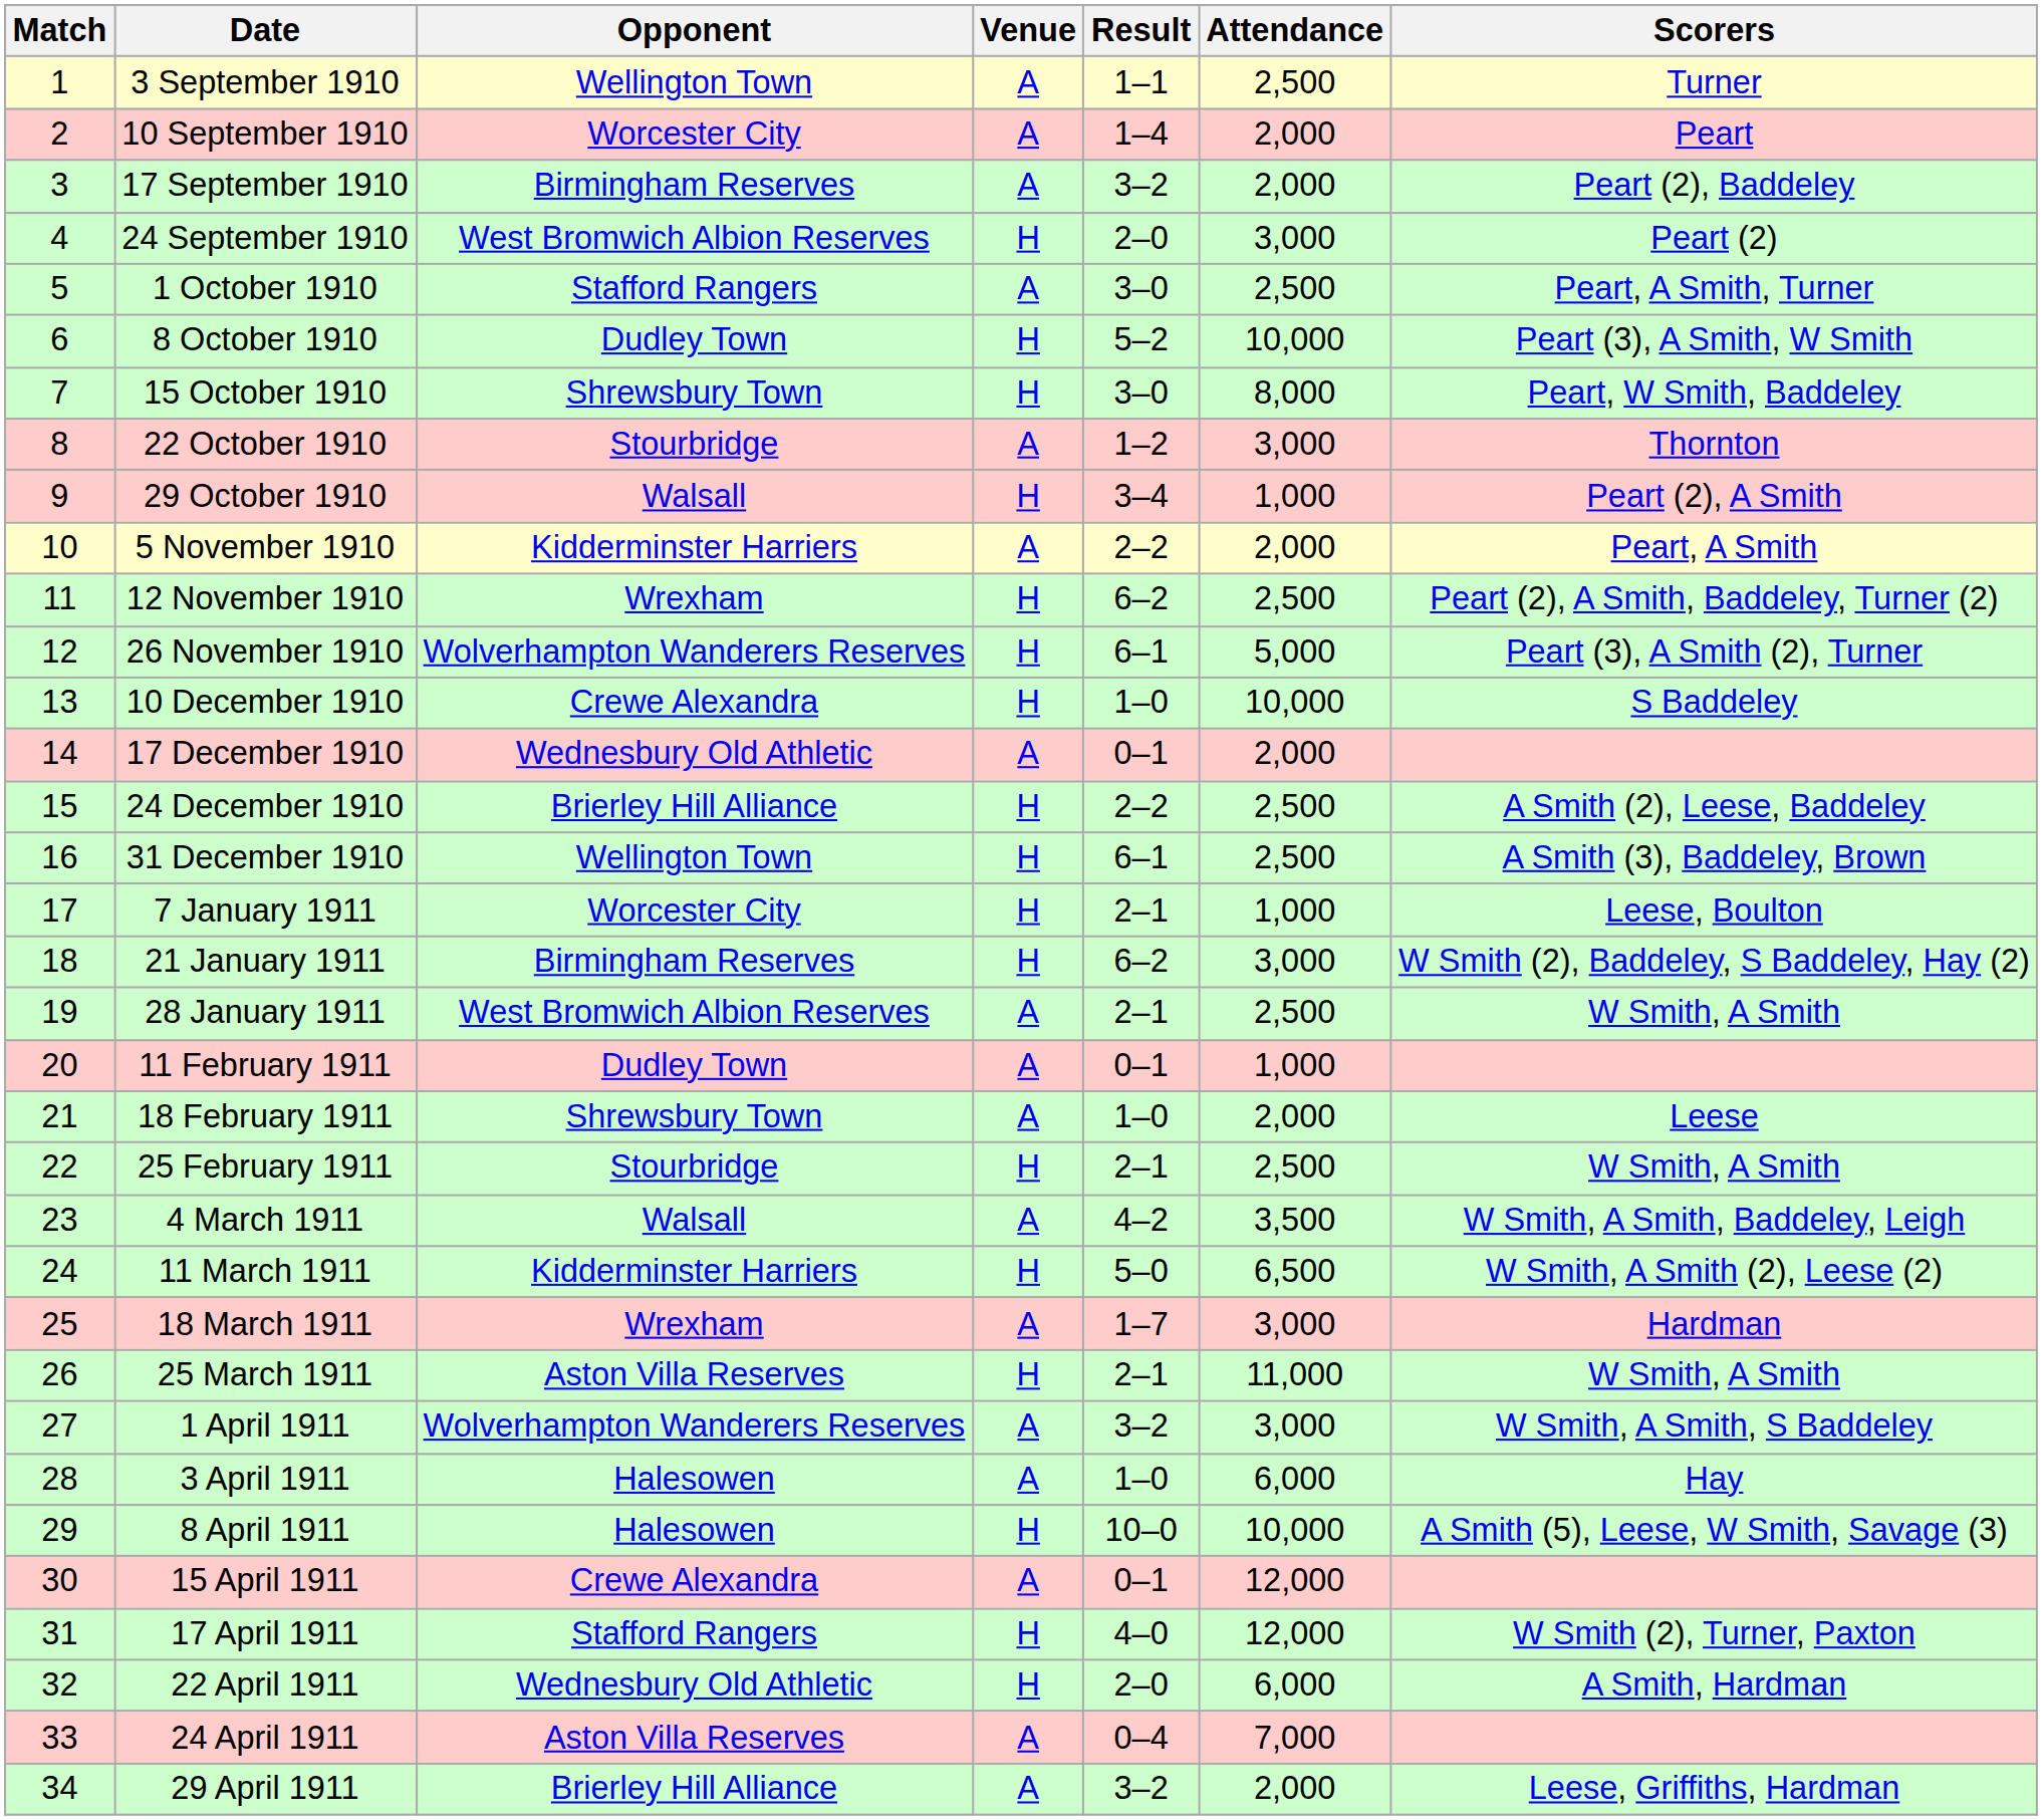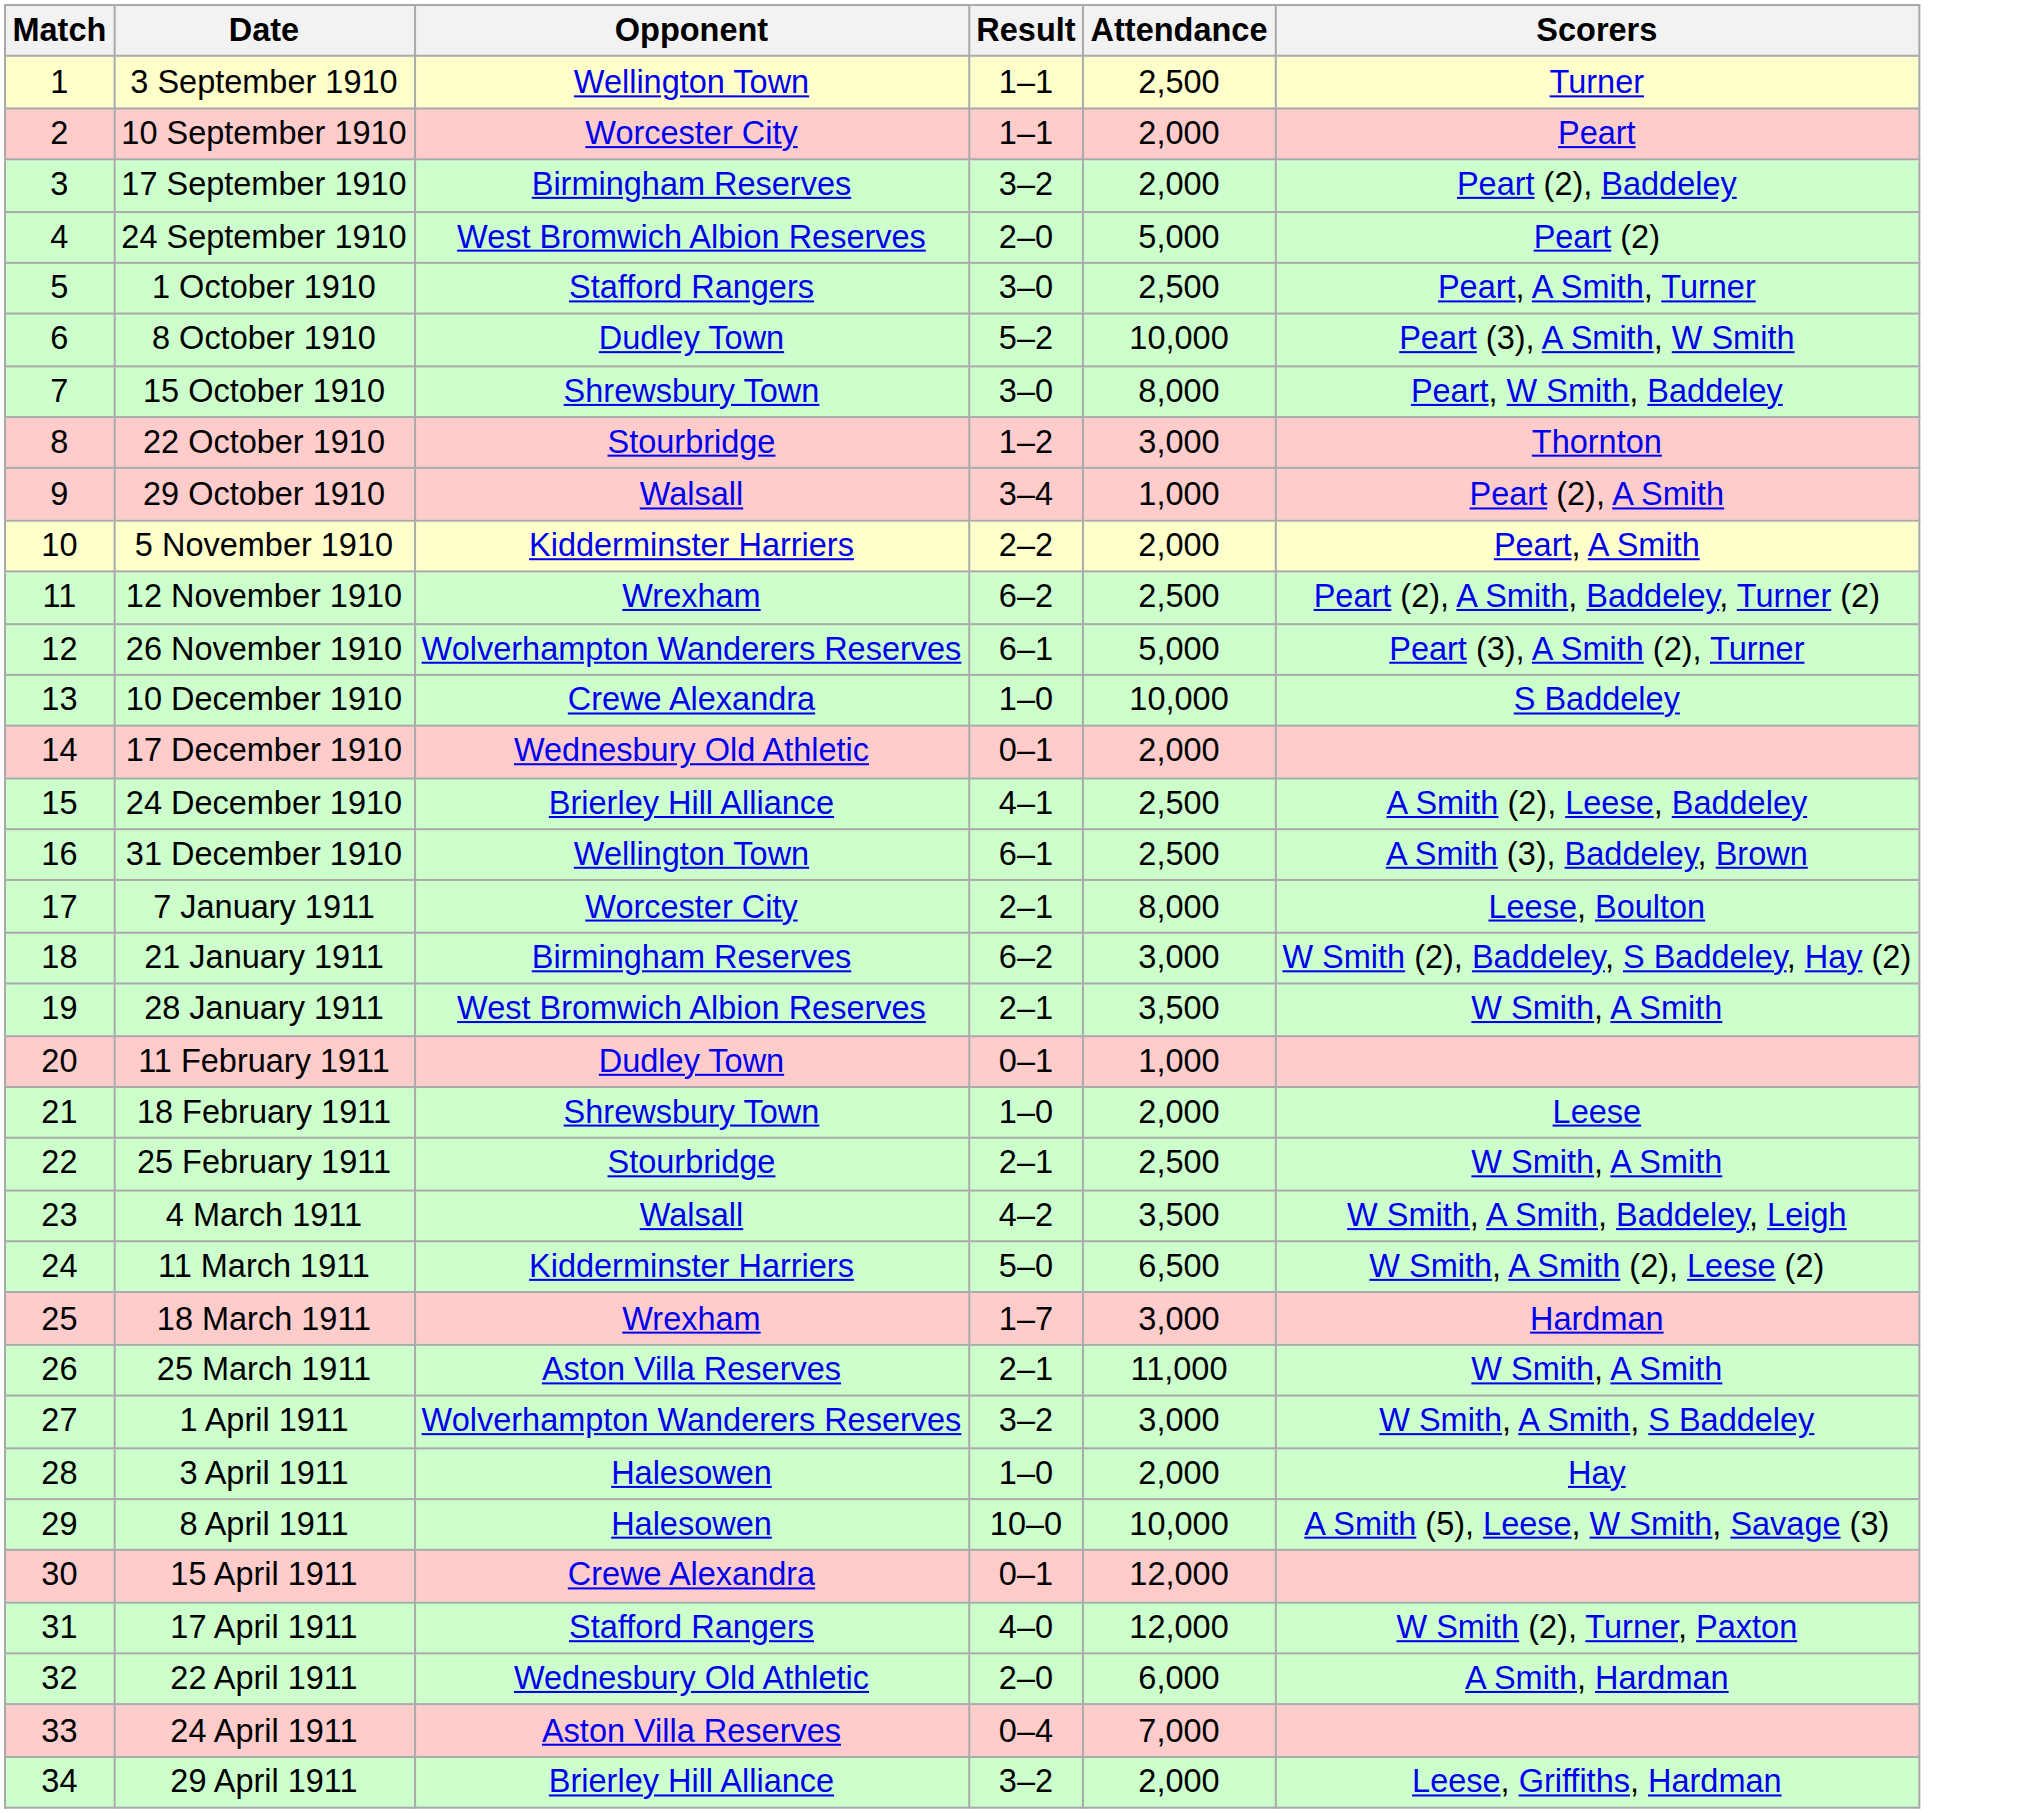- column: Venue | A | A | A | H | A | H | H | A | H | A | H | H | H | A | H | H | H | H | A | A | A | H | A | H | A | H | A | A | H | A | H | H | A | A
10 September 1910 | Result: 1–4 -> 1–1
24 September 1910 | Attendance: 3,000 -> 5,000
24 December 1910 | Result: 2–2 -> 4–1
7 January 1911 | Attendance: 1,000 -> 8,000
28 January 1911 | Attendance: 2,500 -> 3,500
3 April 1911 | Attendance: 6,000 -> 2,000
